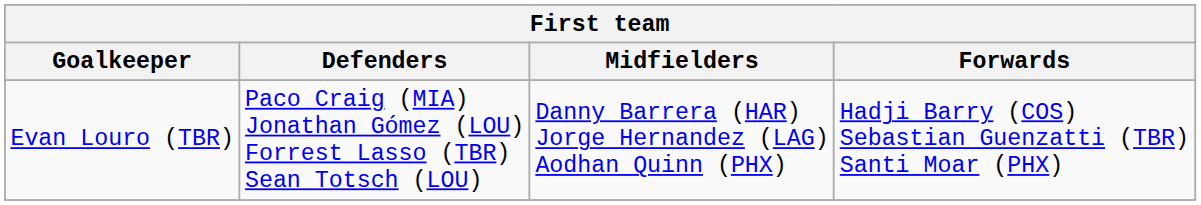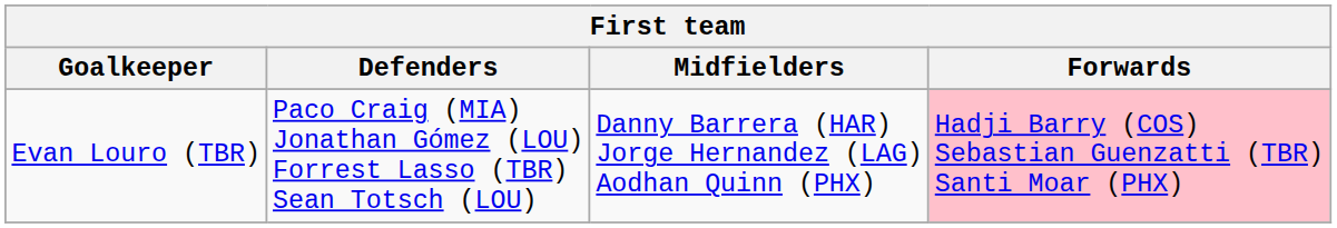Evan Louro (TBR) | Forwards: no background -> pink background
